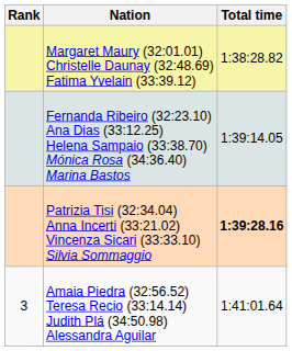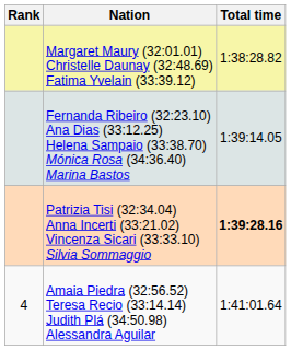row 5 | Rank: 3 -> 4
